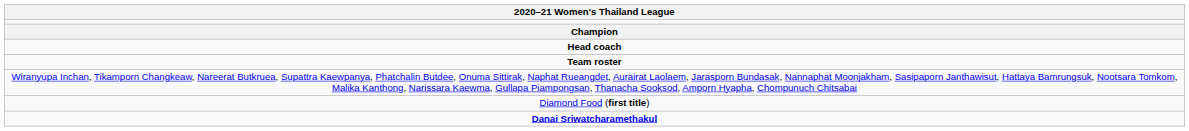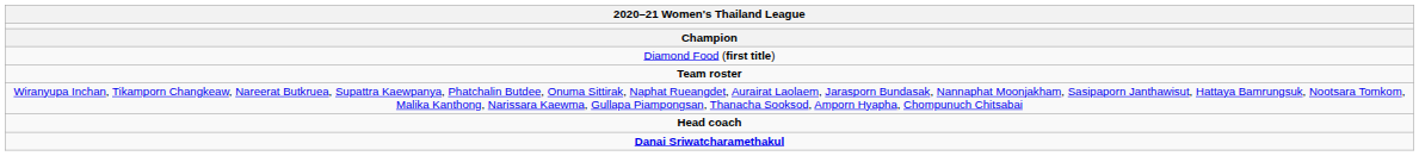row 4 | column 1: Head coach -> Diamond Food (first title)
row 7 | column 1: Diamond Food (first title) -> Head coach
